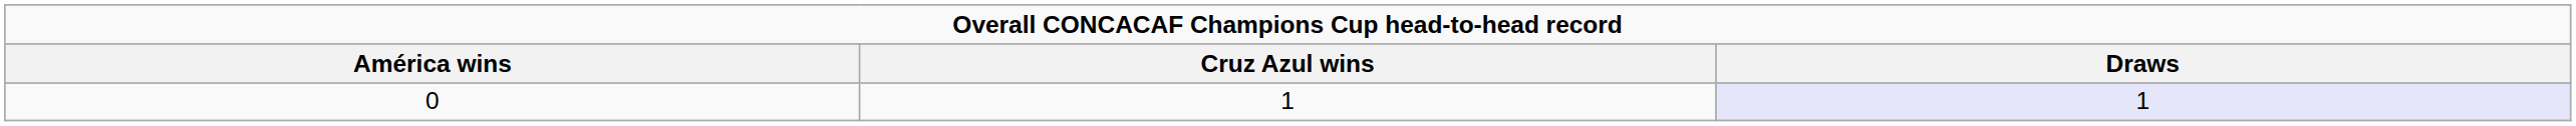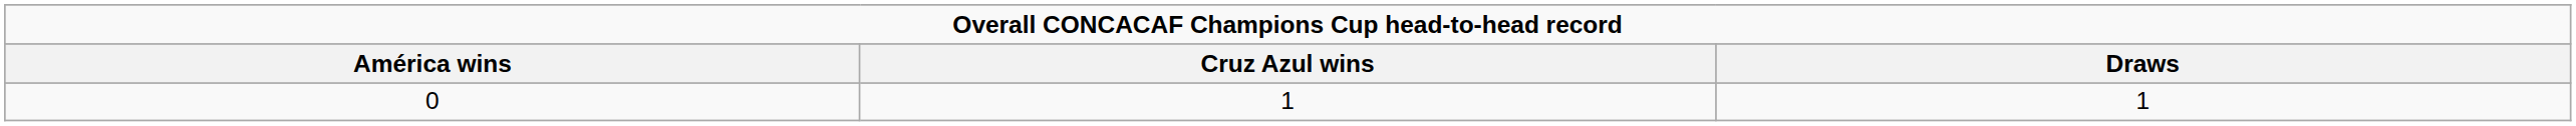0 | Draws: lavender background -> no background
